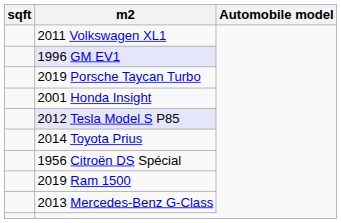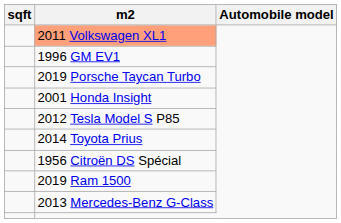2011 Volkswagen XL1 | m2: no background -> lightsalmon background
1996 GM EV1 | m2: lavender background -> no background
2012 Tesla Model S P85 | m2: lavender background -> no background
